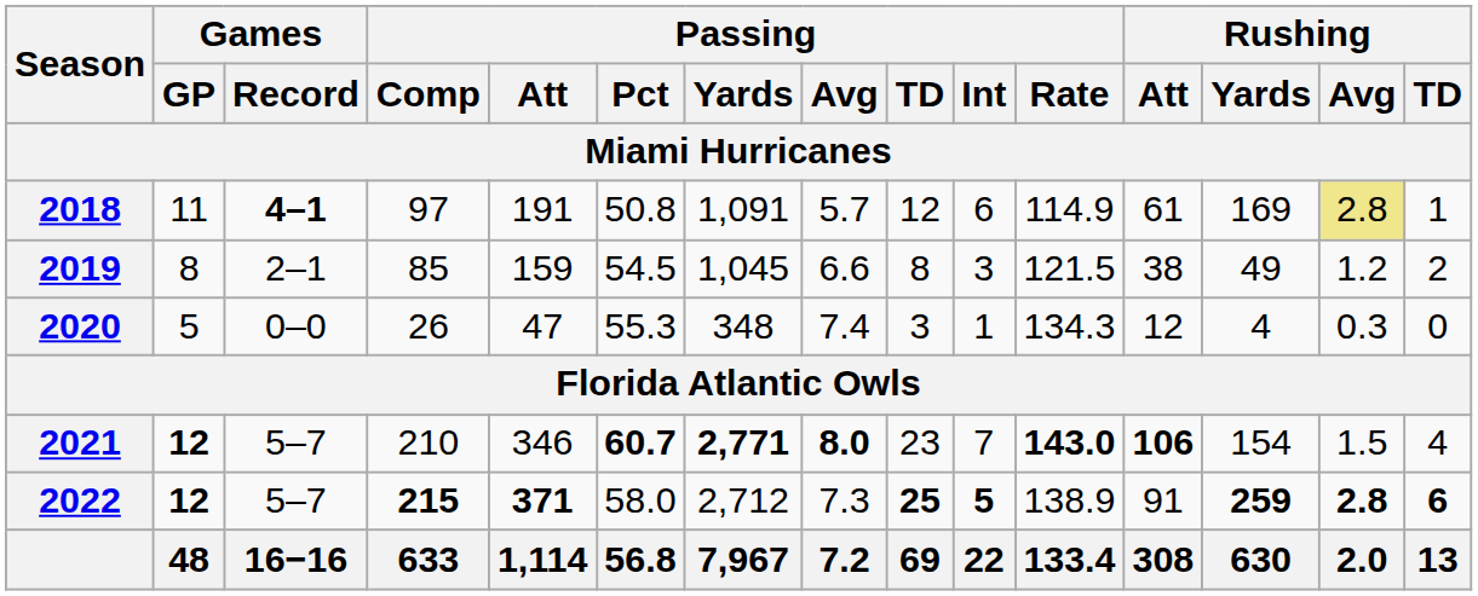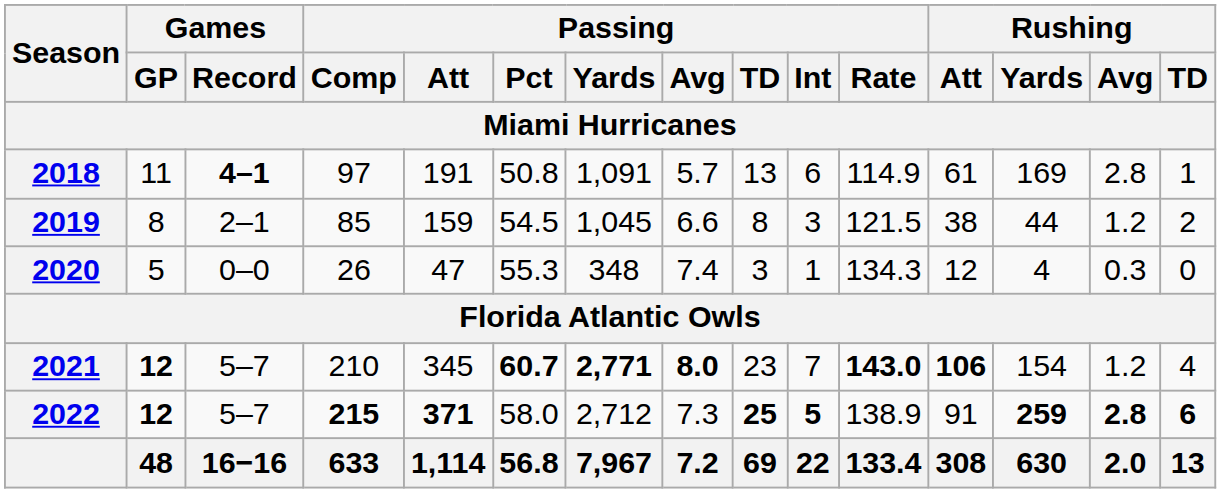2018 | Passing / TD: 12 -> 13
2018 | Rushing / Avg: khaki background -> no background
2019 | Rushing / Yards: 49 -> 44
2021 | Passing / Att: 346 -> 345
2021 | Rushing / Avg: 1.5 -> 1.2
